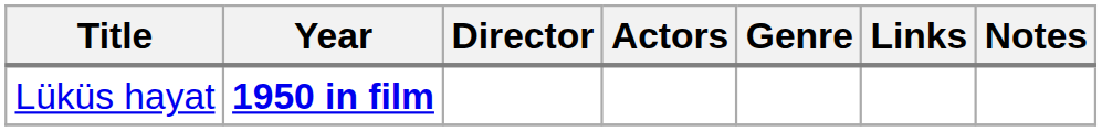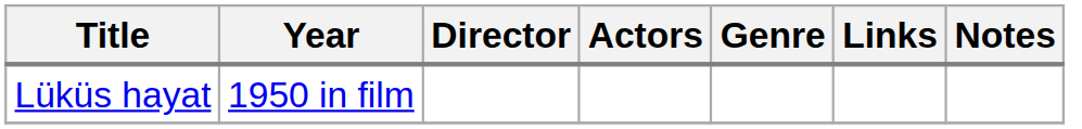Lüküs hayat | Year: bold -> normal
